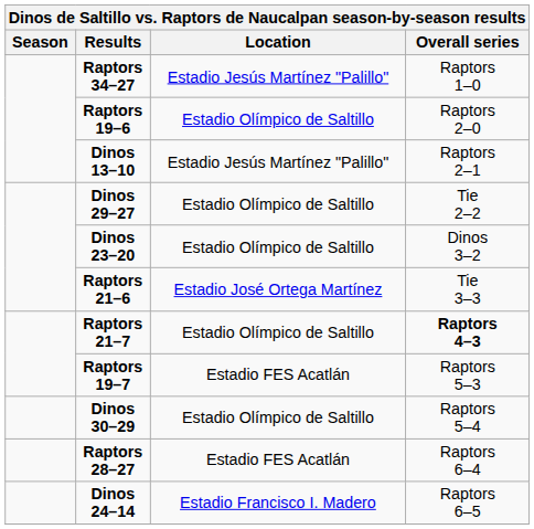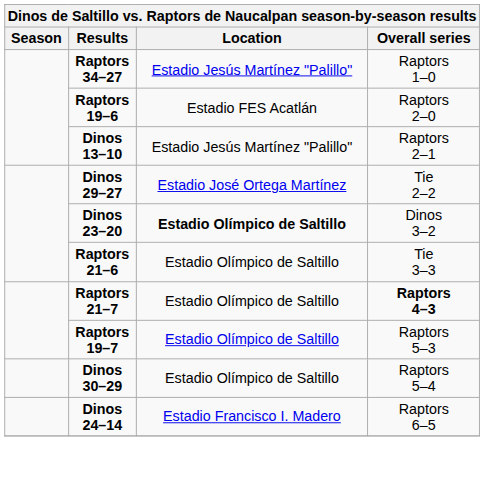Raptors 19–6 | Location: Estadio Olímpico de Saltillo -> Estadio FES Acatlán
Dinos 29–27 | Location: Estadio Olímpico de Saltillo -> Estadio José Ortega Martínez
Dinos 23–20 | Location: normal -> bold
Raptors 21–6 | Location: Estadio José Ortega Martínez -> Estadio Olímpico de Saltillo
Raptors 19–7 | Location: Estadio FES Acatlán -> Estadio Olímpico de Saltillo
- row: Raptors 28–27 | Estadio FES Acatlán | Raptors 6–4
